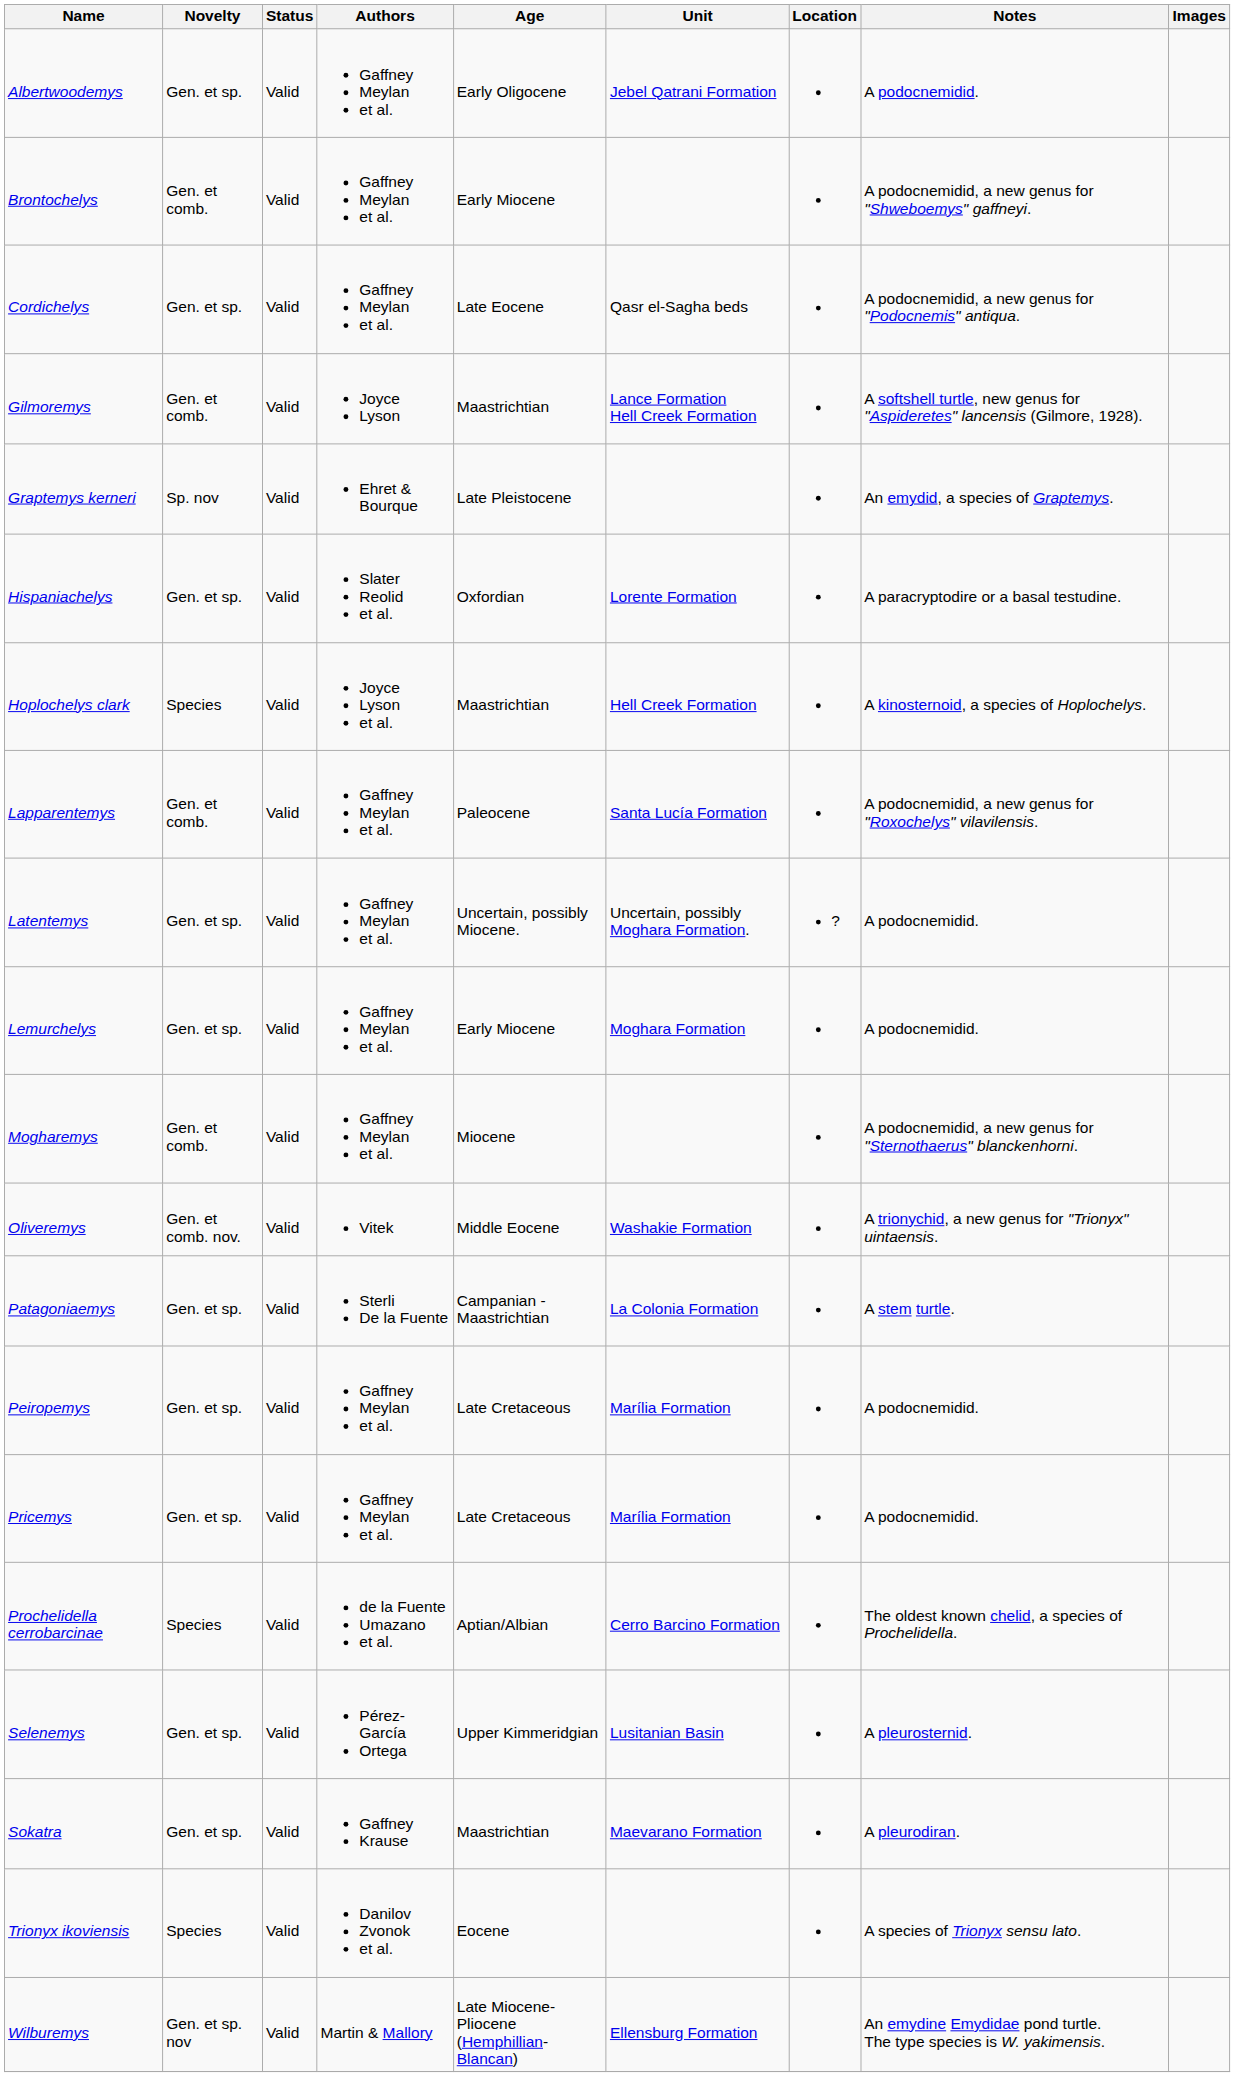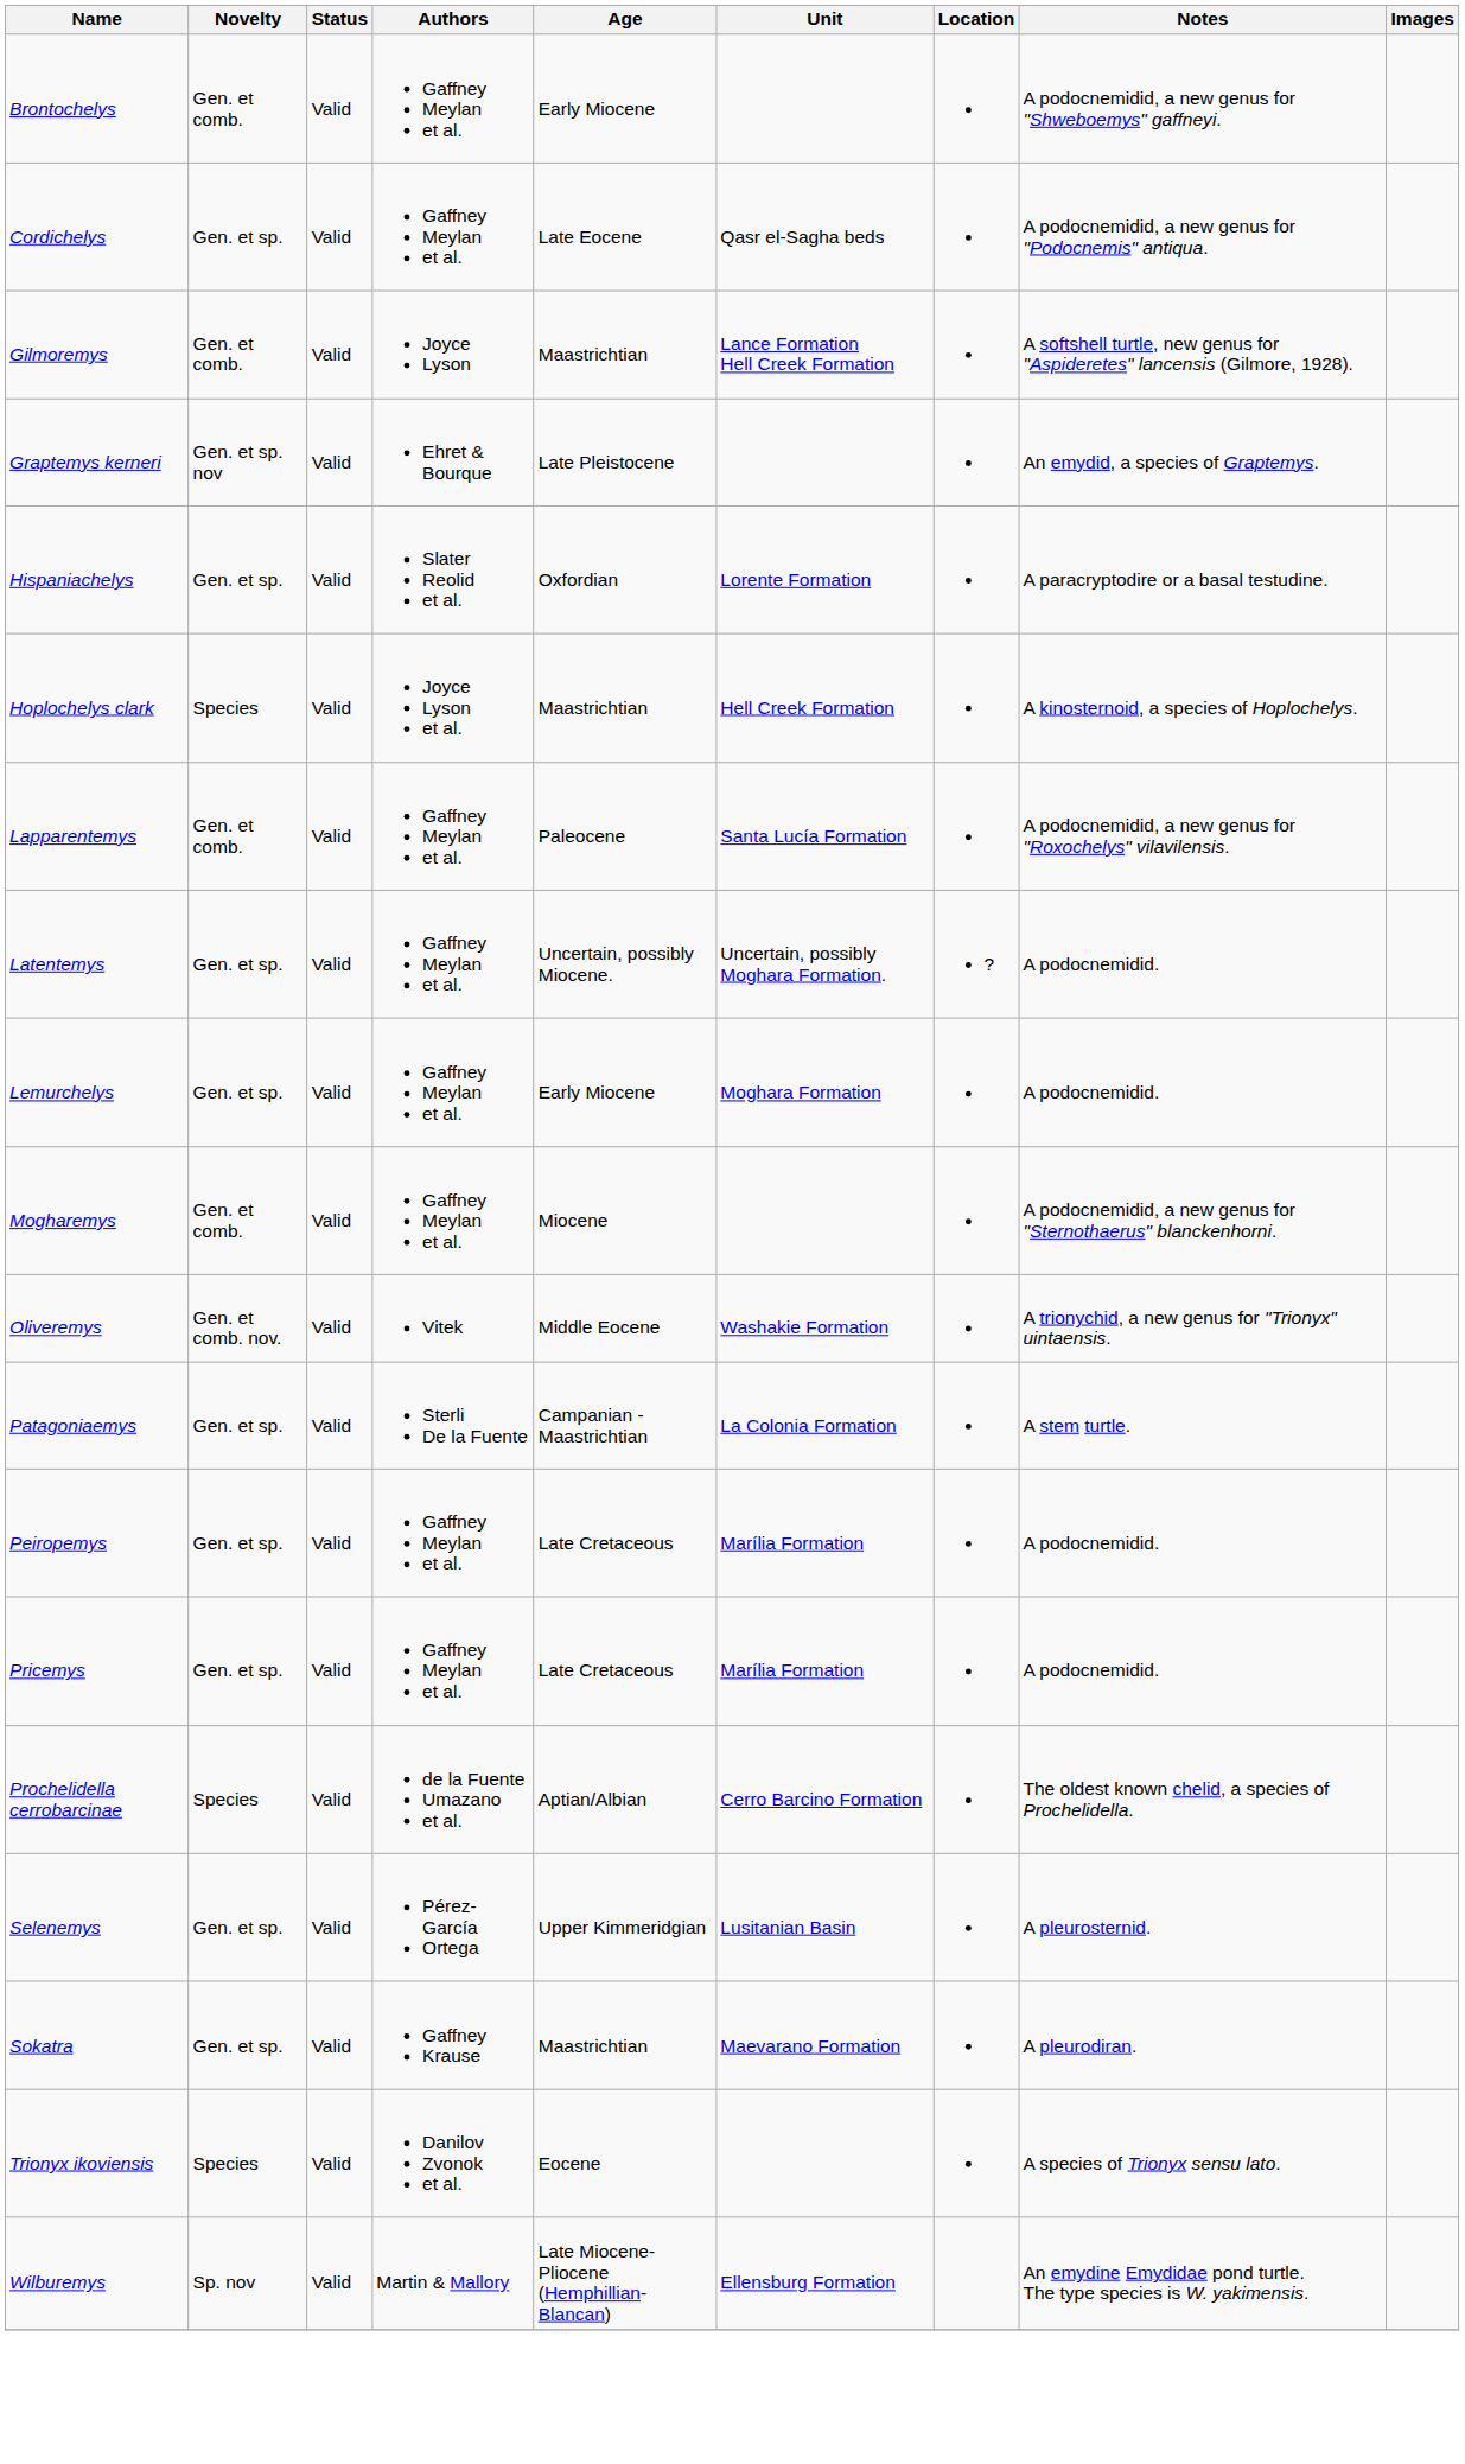- row: Albertwoodemys | Gen. et sp. | Valid | Gaffney Meylan et al. | Early Oligocene | Jebel Qatrani Formation | A podocnemidid.
Graptemys kerneri | Novelty: Sp. nov -> Gen. et sp. nov
Wilburemys | Novelty: Gen. et sp. nov -> Sp. nov
